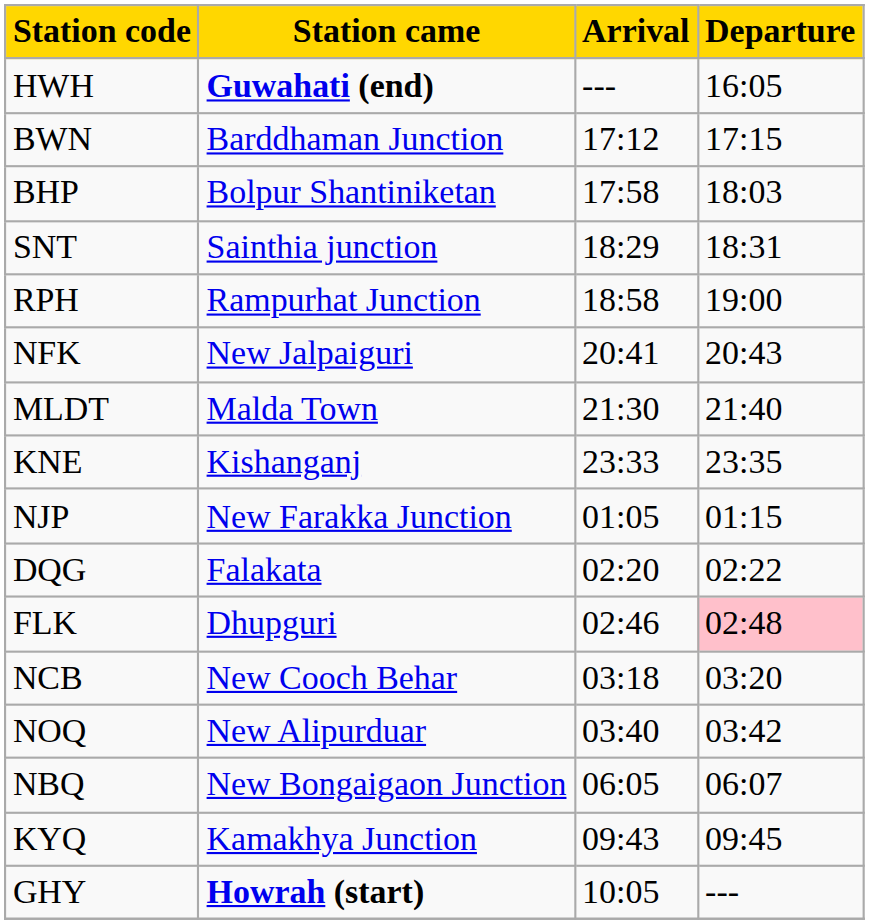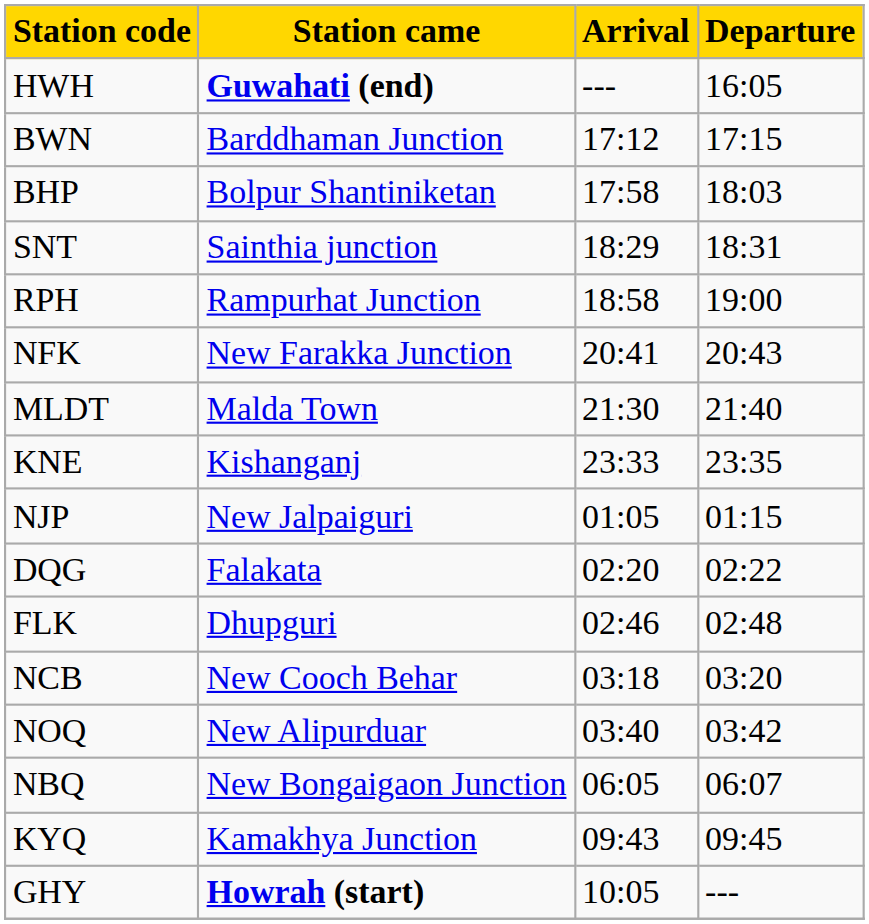NFK | Station came: New Jalpaiguri -> New Farakka Junction
NJP | Station came: New Farakka Junction -> New Jalpaiguri
FLK | Departure: pink background -> no background
